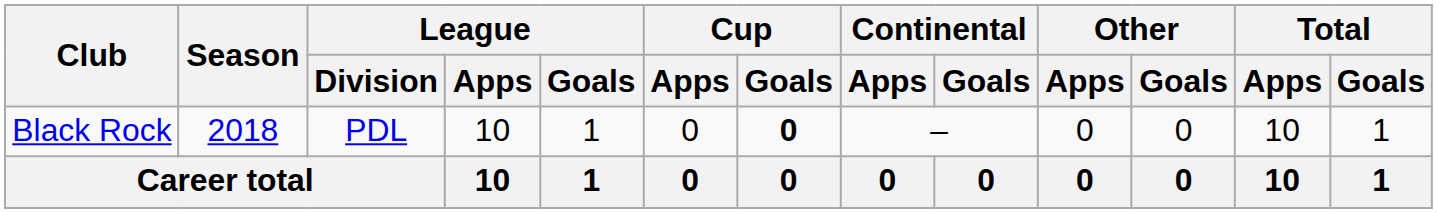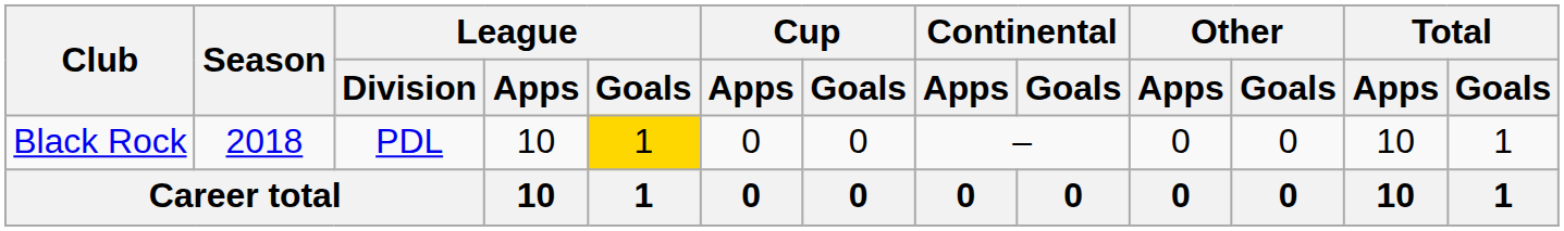Black Rock | League / Goals: no background -> gold background
Black Rock | Cup / Goals: bold -> normal
